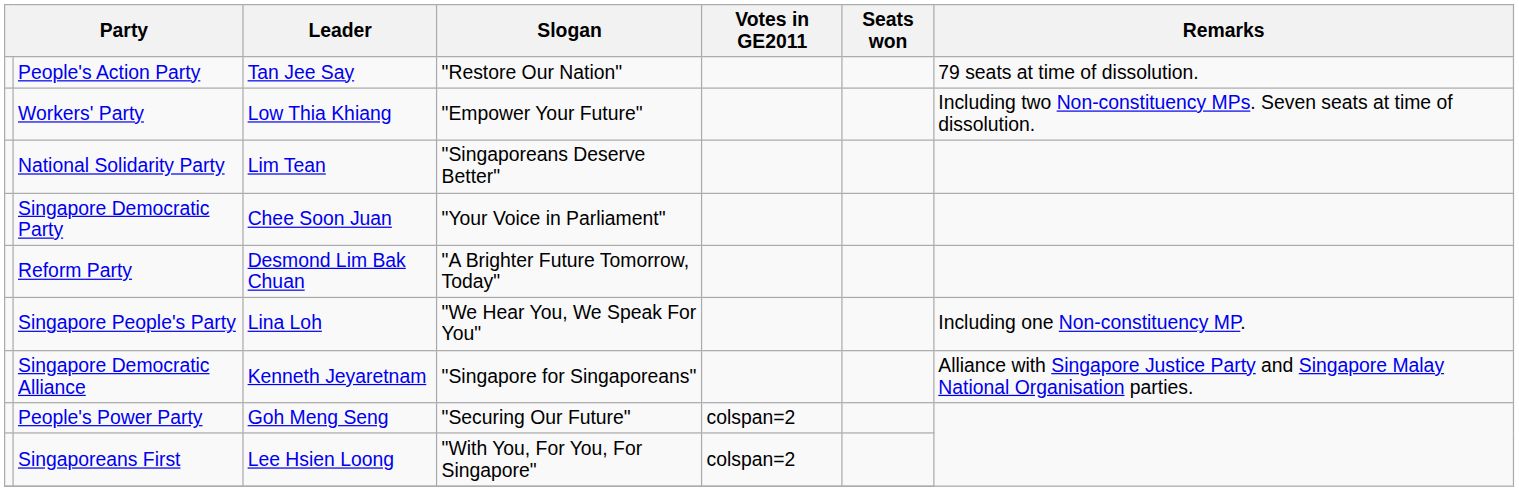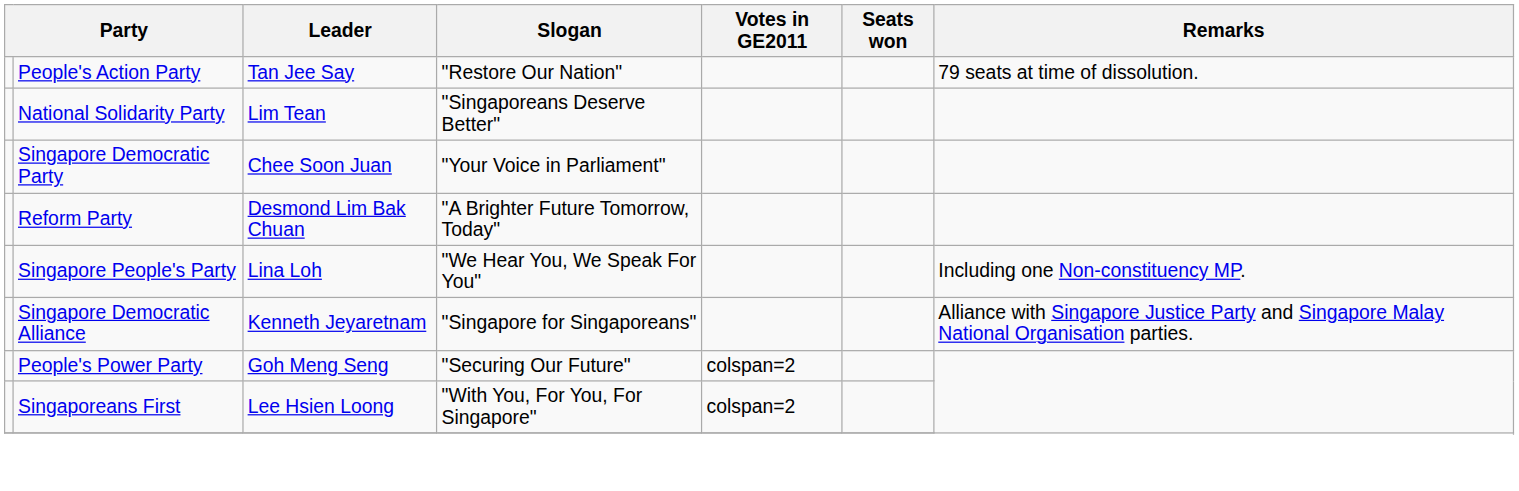- row: Workers' Party | Low Thia Khiang | "Empower Your Future" | Including two Non-constituency MPs. Seven seats at time of dissolution.
